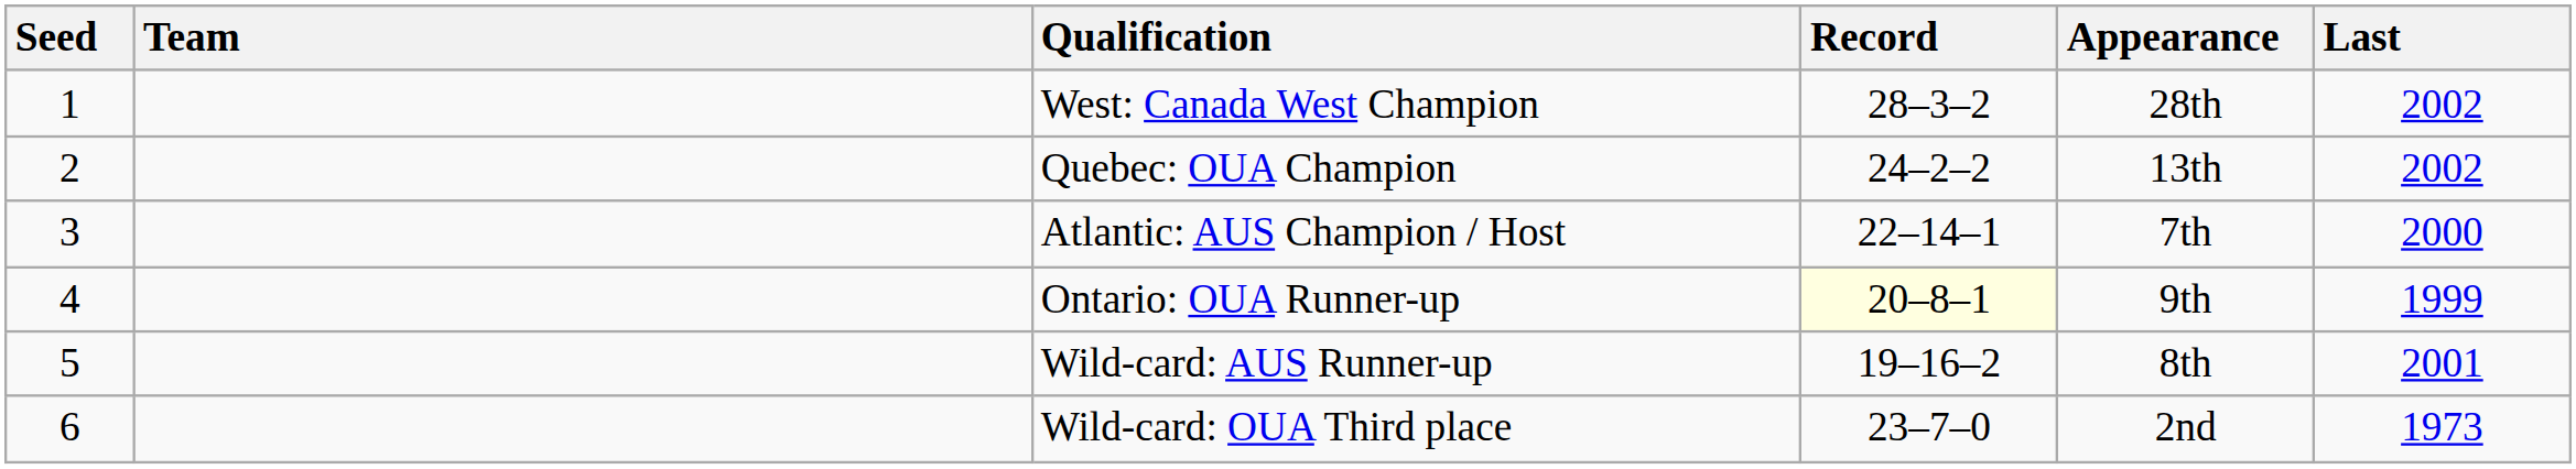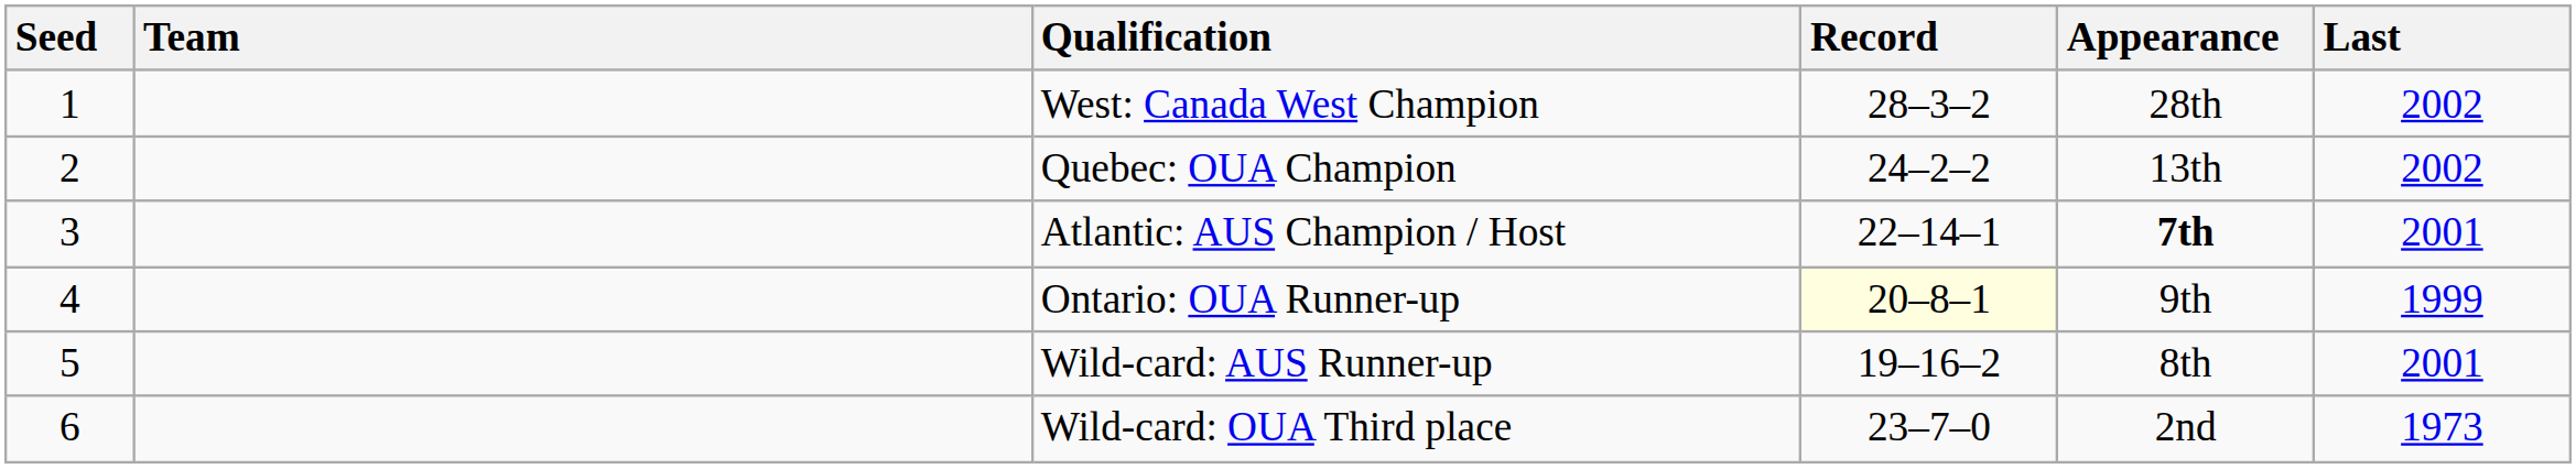Atlantic: AUS Champion / Host | Appearance: normal -> bold
Atlantic: AUS Champion / Host | Last: 2000 -> 2001
